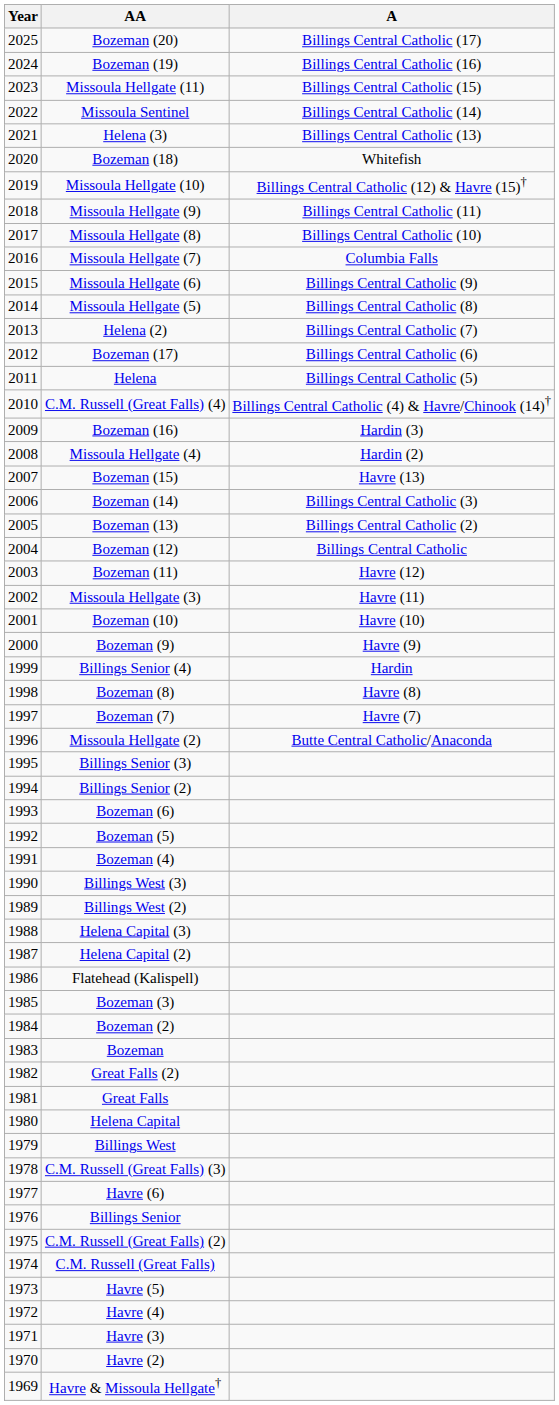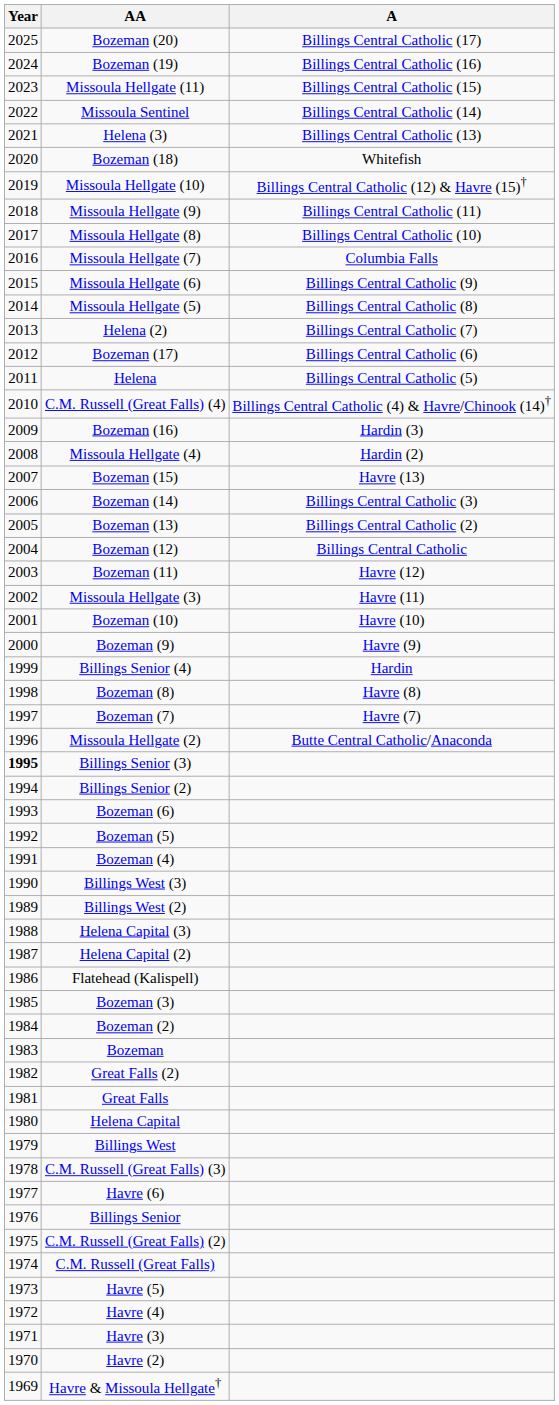Billings Senior (3) | Year: normal -> bold
